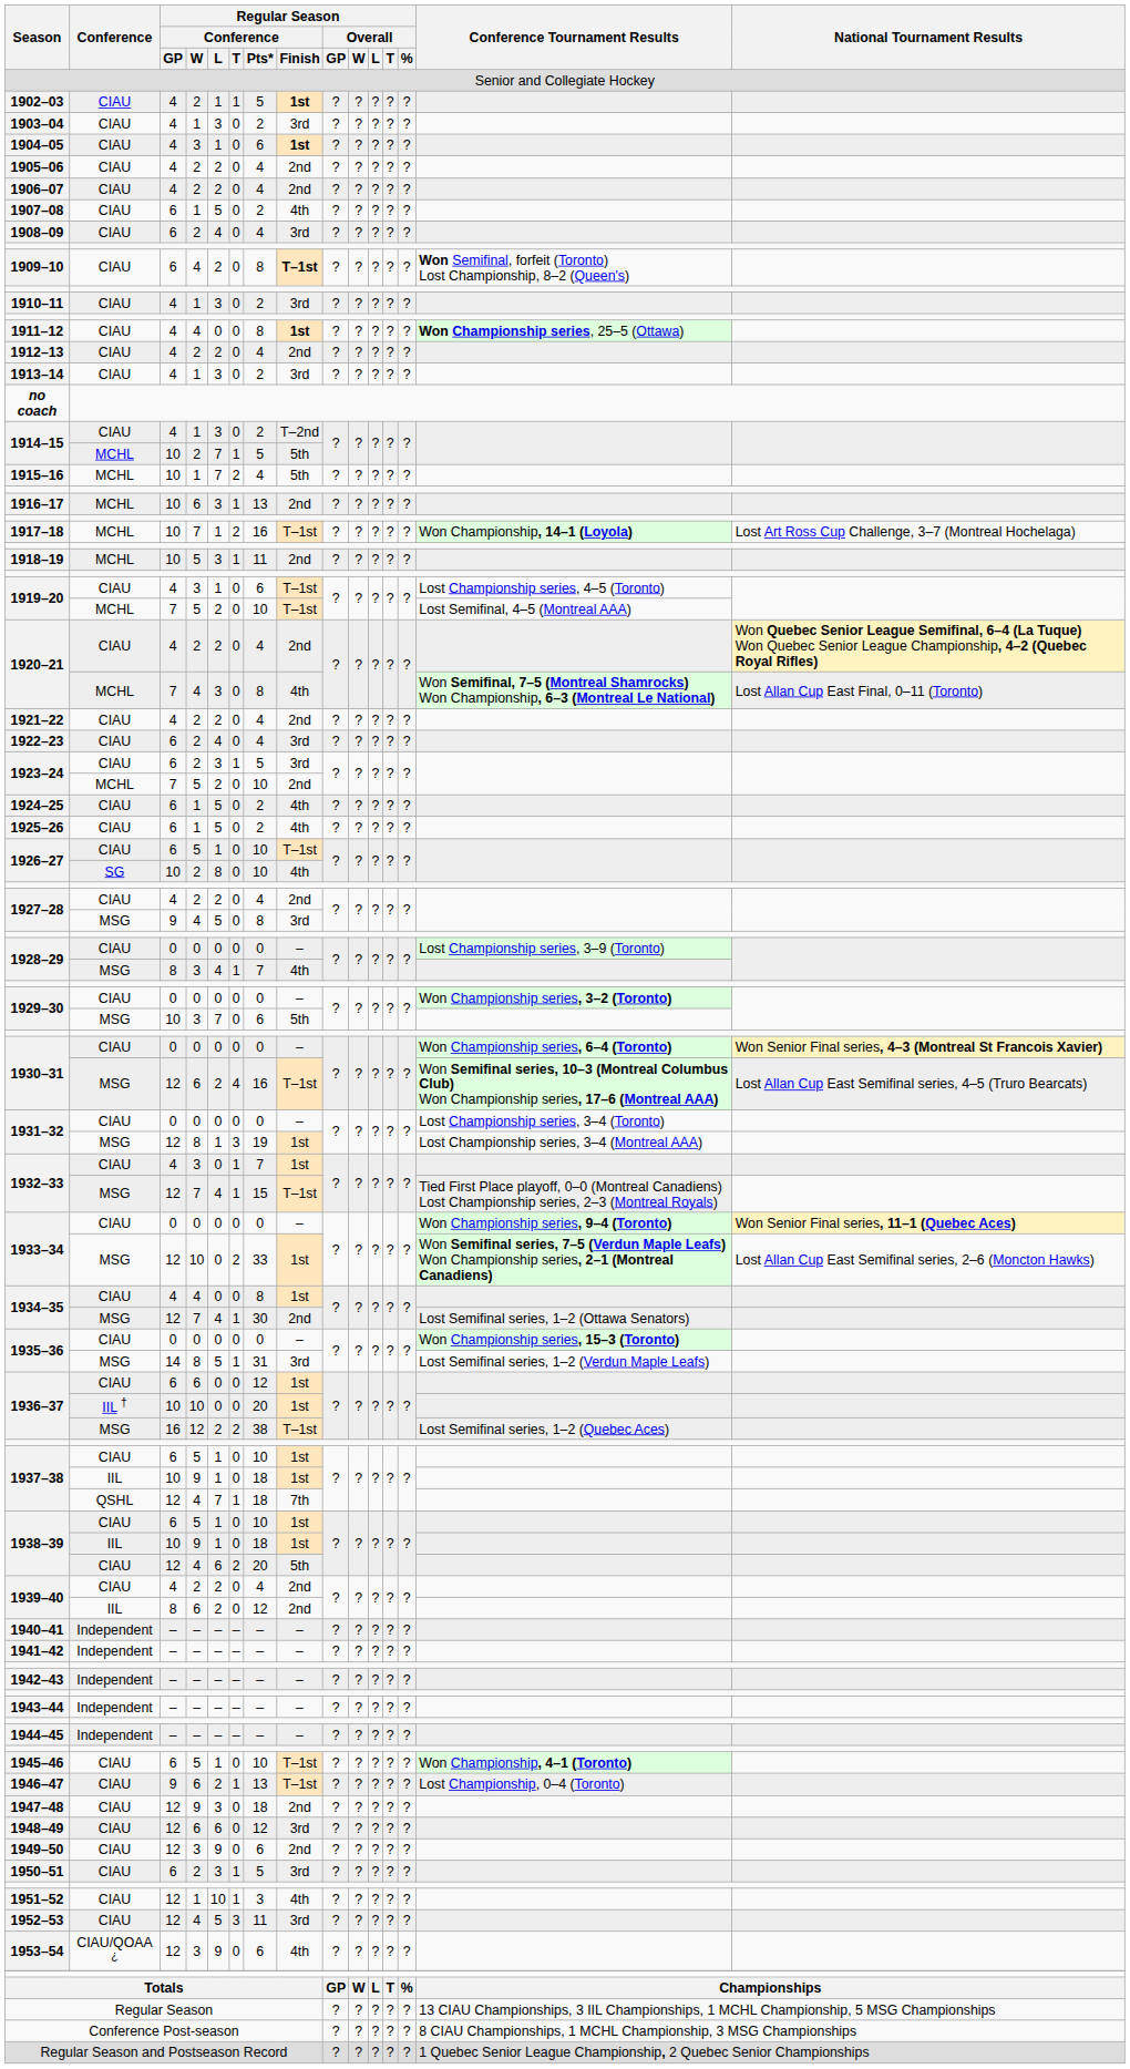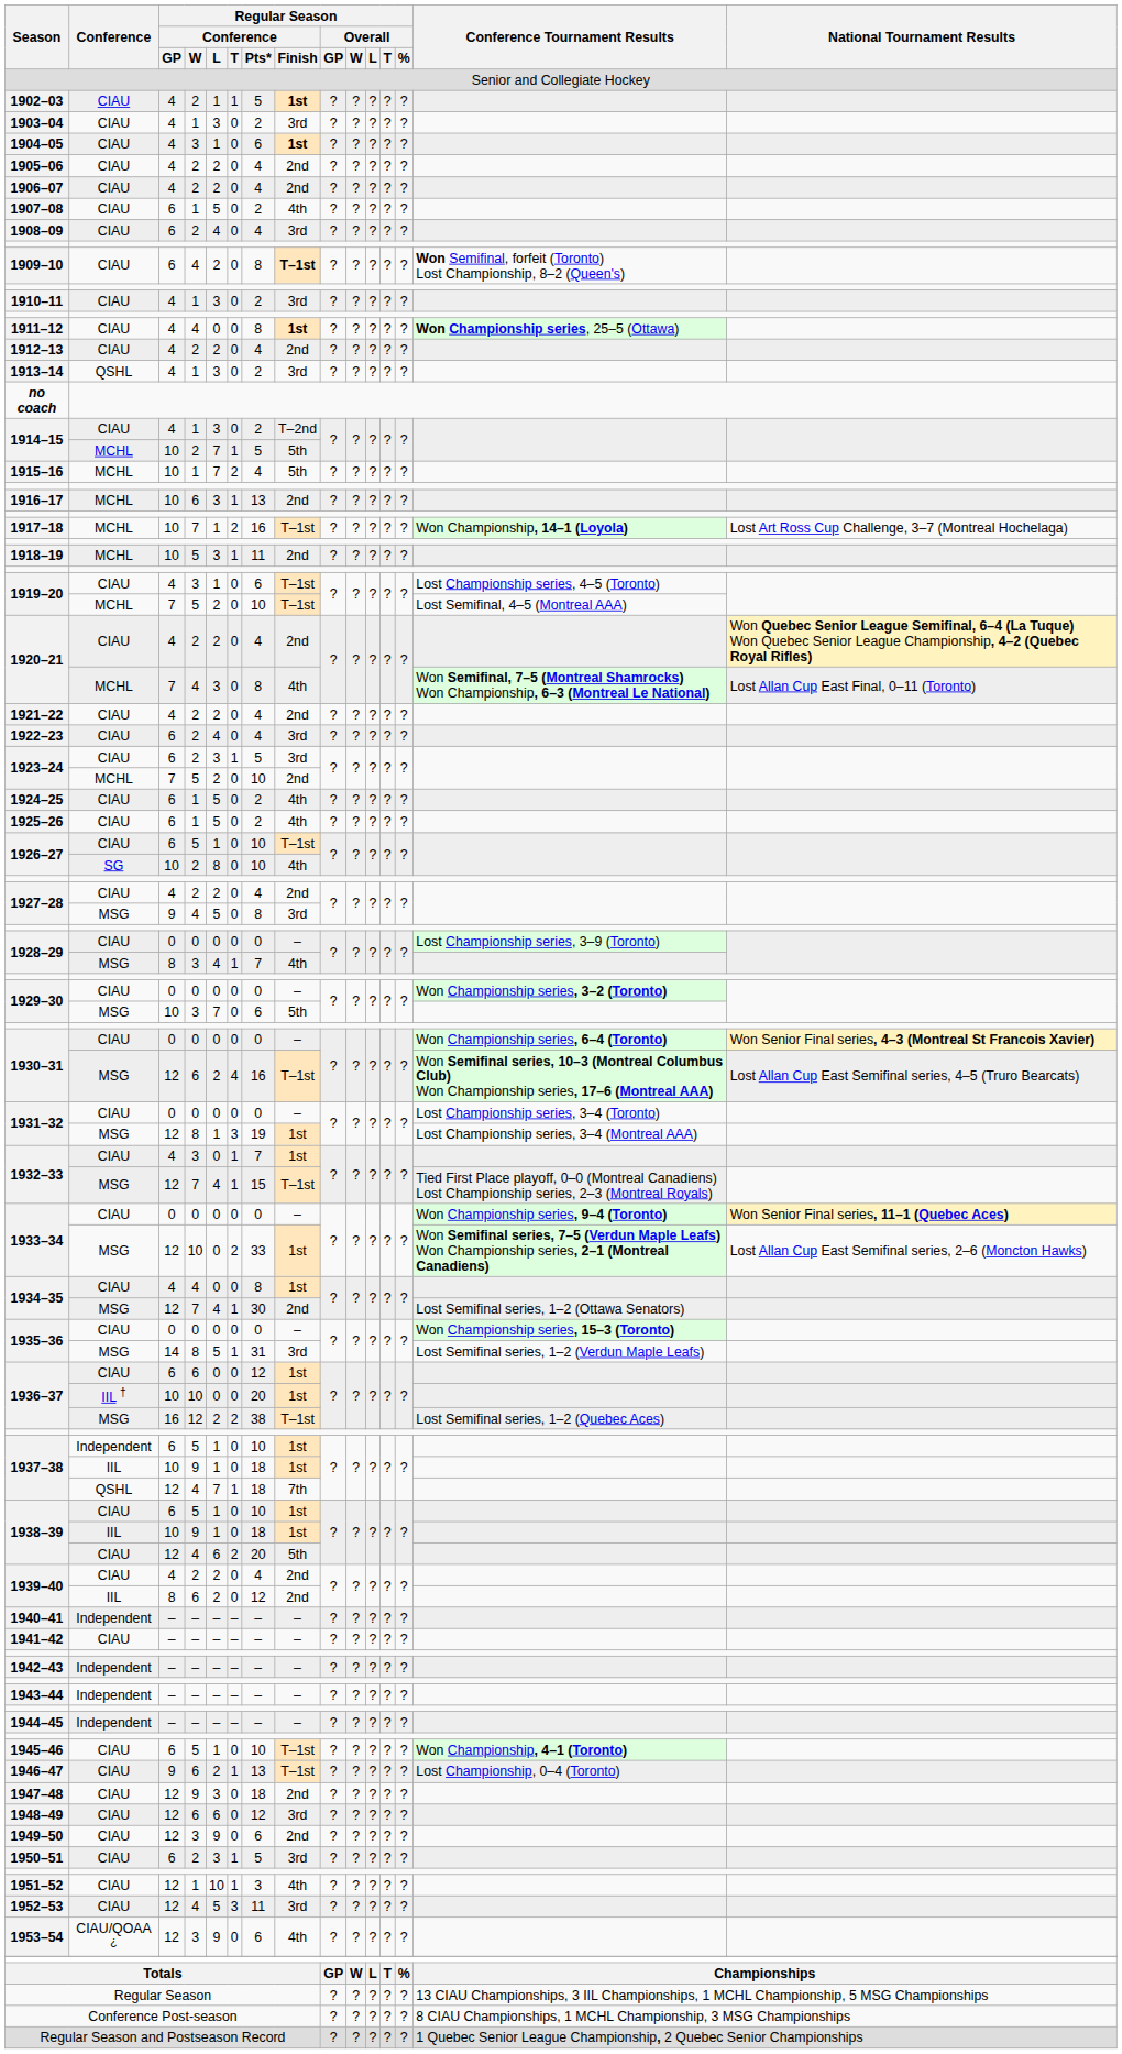1913–14 | Conference: CIAU -> QSHL
1937–38 / 5 | Conference: CIAU -> Independent
1941–42 | Conference: Independent -> CIAU
